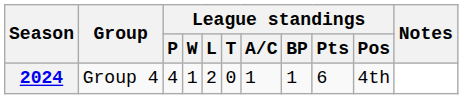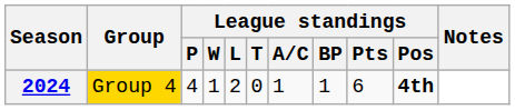2024 | Group: no background -> gold background
2024 | League standings / Pos: normal -> bold
